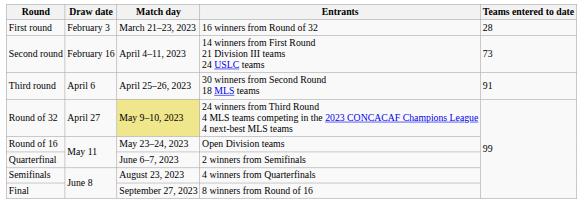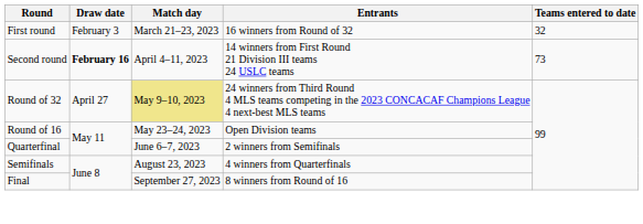First round | Teams entered to date: 28 -> 32
Second round | Draw date: normal -> bold
- row: Third round | April 6 | April 25–26, 2023 | 30 winners from Second Round 18 MLS teams | 91
